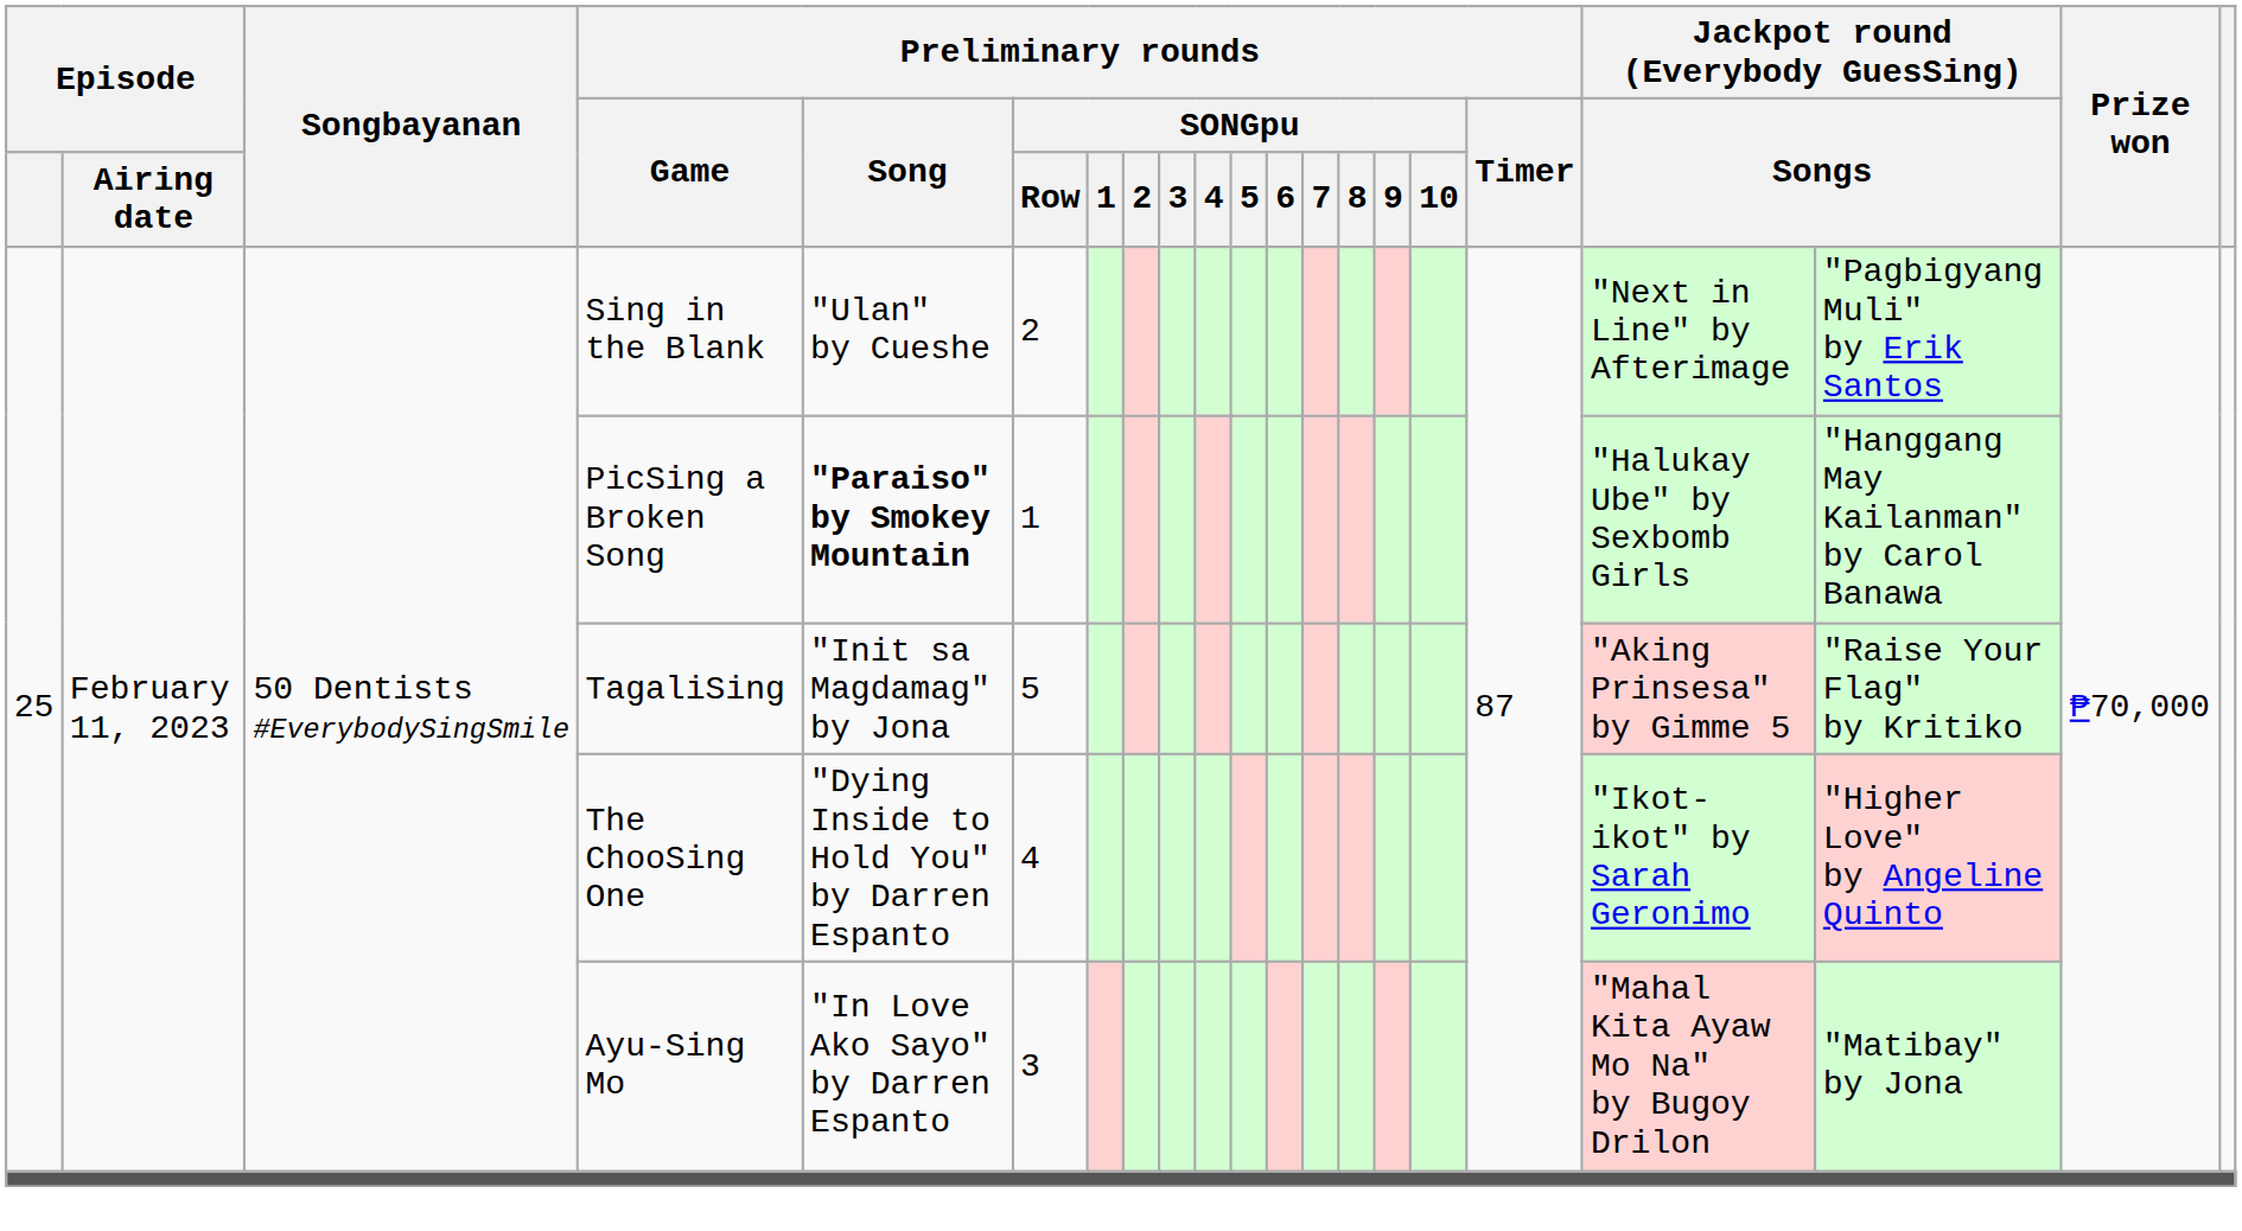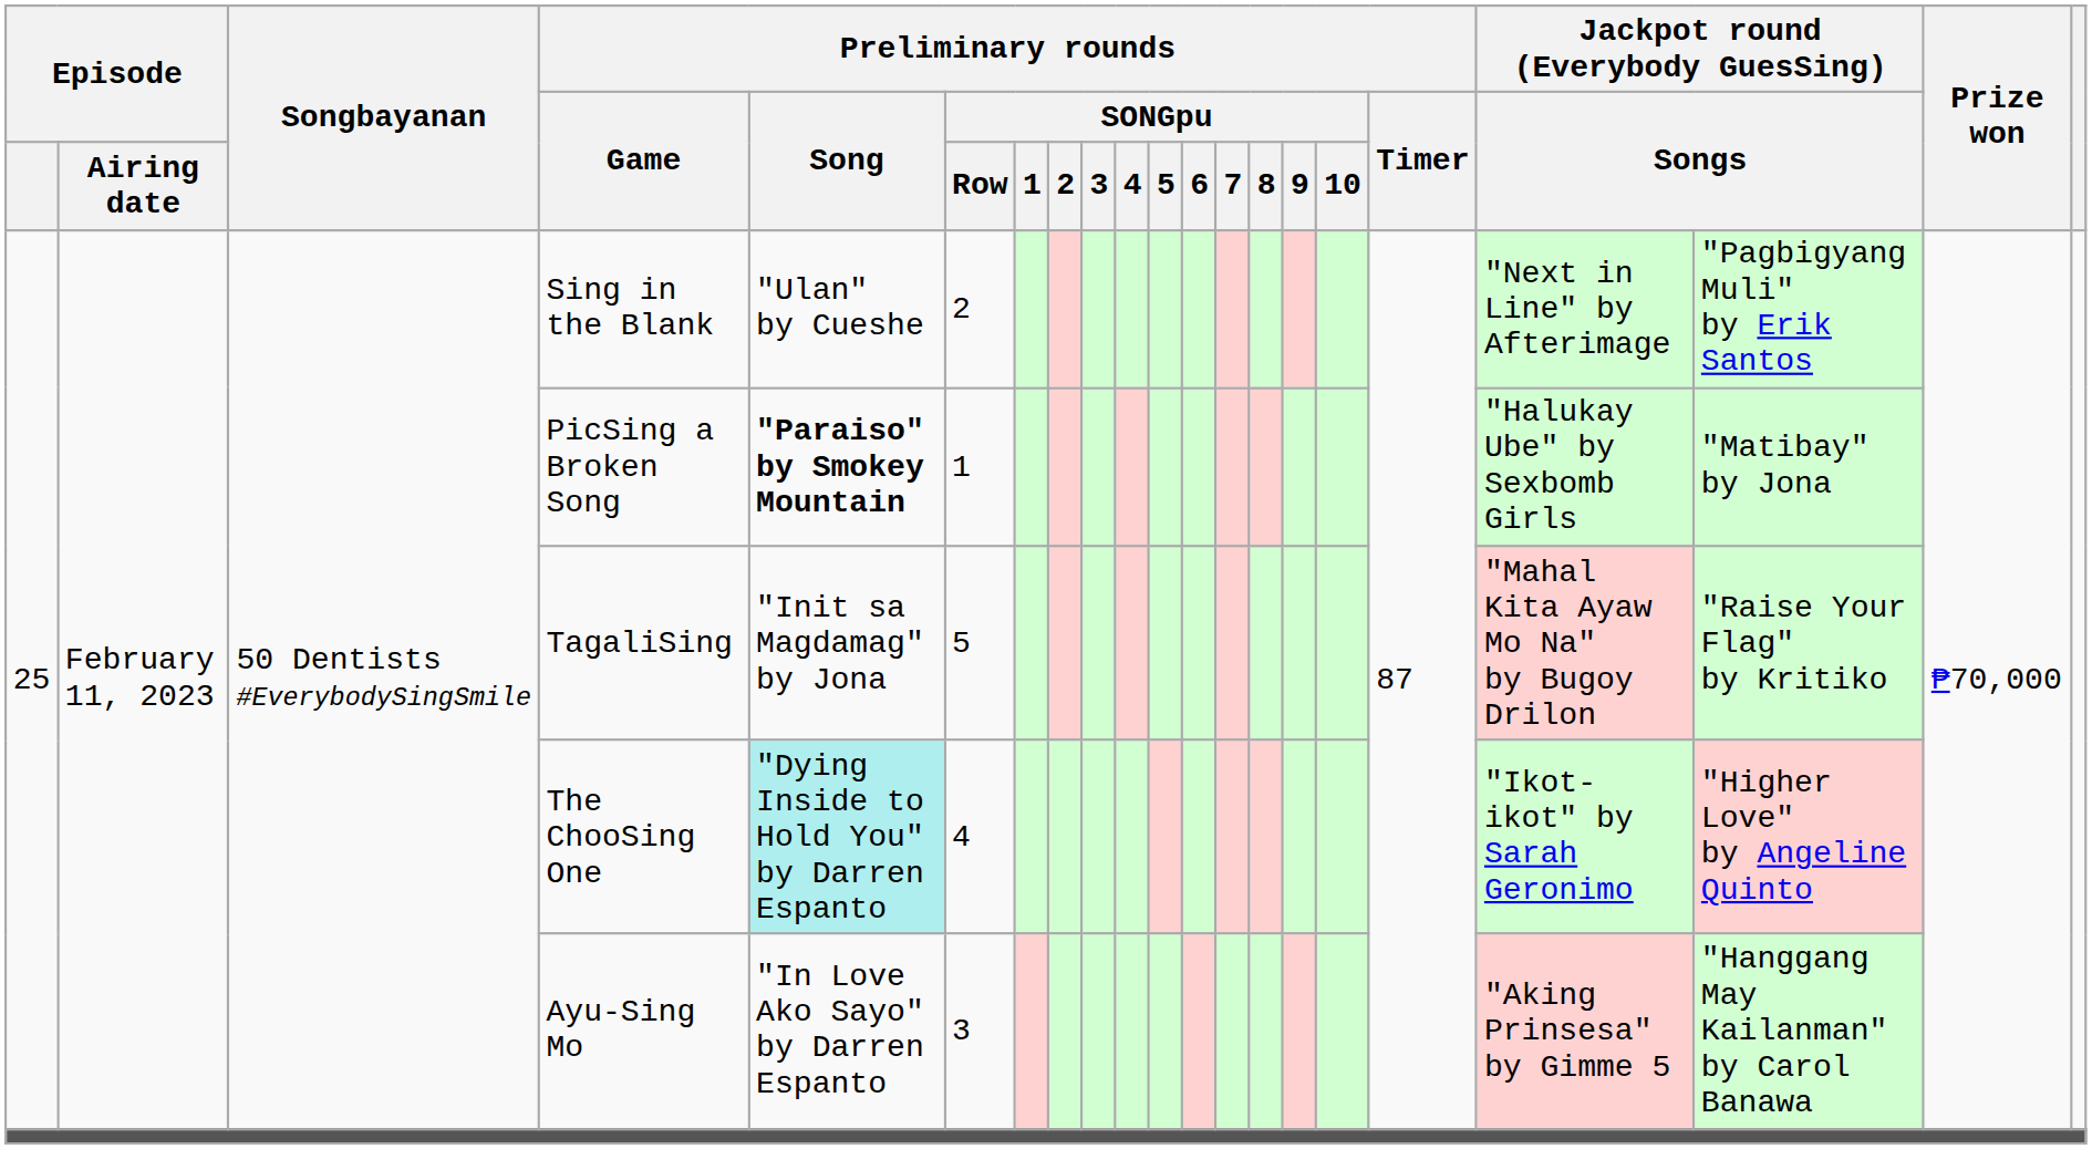PicSing a Broken Song | column 19: "Hanggang May Kailanman" by Carol Banawa -> "Matibay" by Jona
TagaliSing | column 18: "Aking Prinsesa" by Gimme 5 -> "Mahal Kita Ayaw Mo Na" by Bugoy Drilon
The ChooSing One | Preliminary rounds / Song: no background -> paleturquoise background
Ayu-Sing Mo | column 18: "Mahal Kita Ayaw Mo Na" by Bugoy Drilon -> "Aking Prinsesa" by Gimme 5
Ayu-Sing Mo | column 19: "Matibay" by Jona -> "Hanggang May Kailanman" by Carol Banawa
